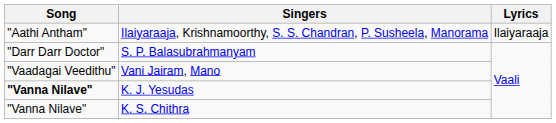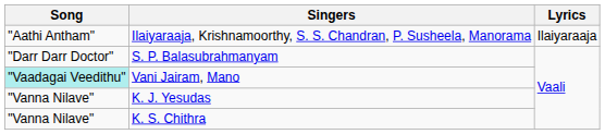Vani Jairam, Mano | Song: no background -> paleturquoise background
K. J. Yesudas | Song: bold -> normal
